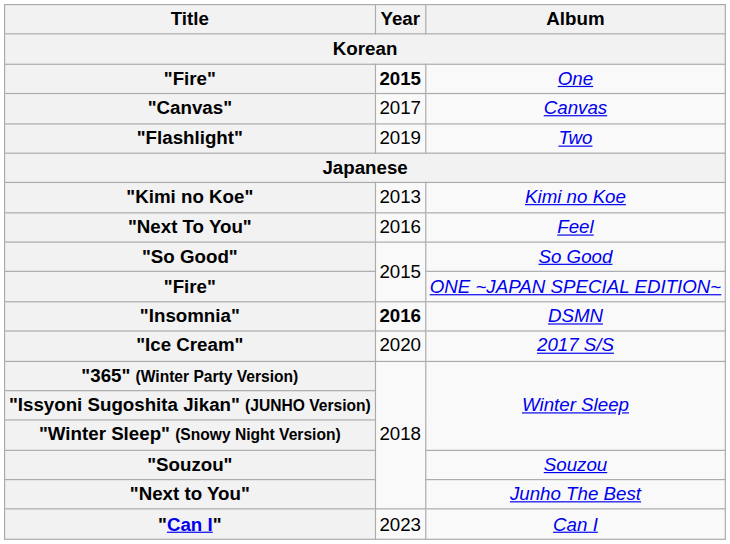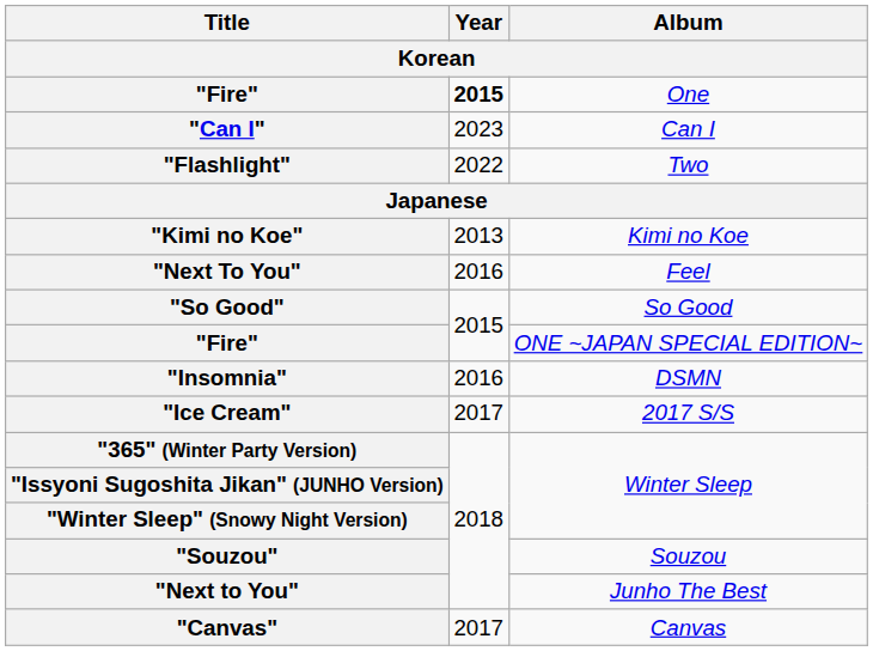rows swapped: "Canvas" <-> "Can I"
"Flashlight" | Year: 2019 -> 2022
"Insomnia" | Year: bold -> normal
"Ice Cream" | Year: 2020 -> 2017
